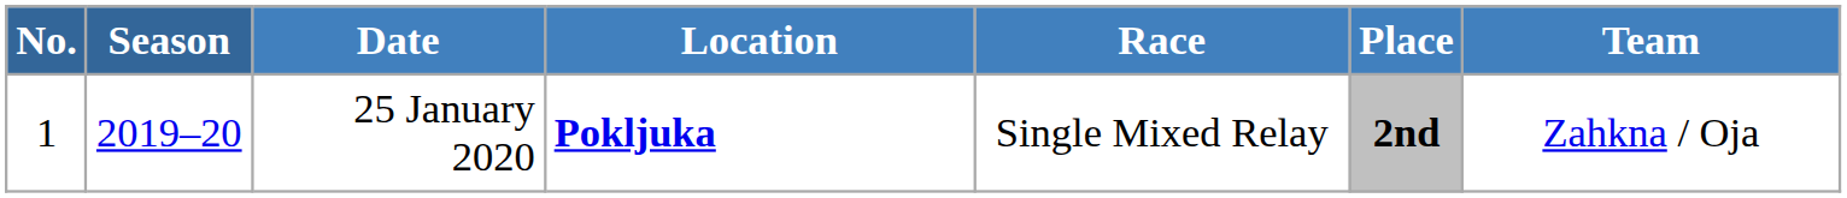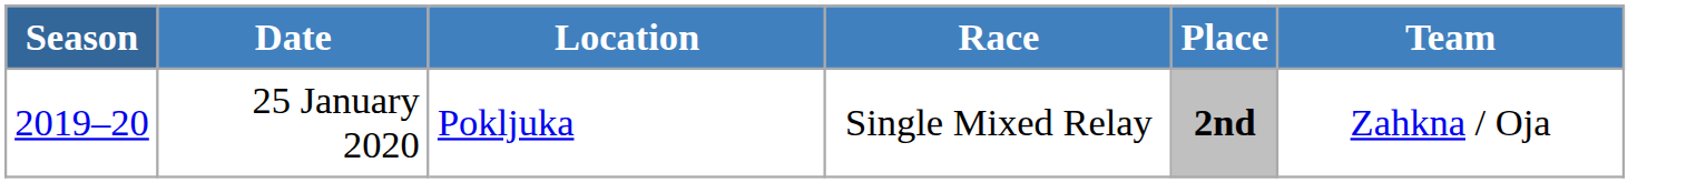- column: No. | 1
25 January 2020 | Location: bold -> normal
